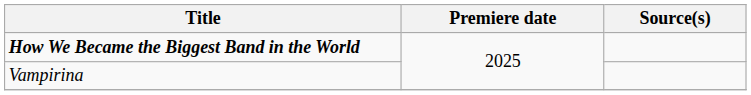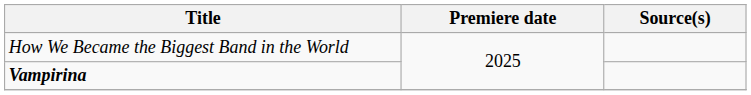How We Became the Biggest Band in the World | Title: bold -> normal
Vampirina | Title: normal -> bold
